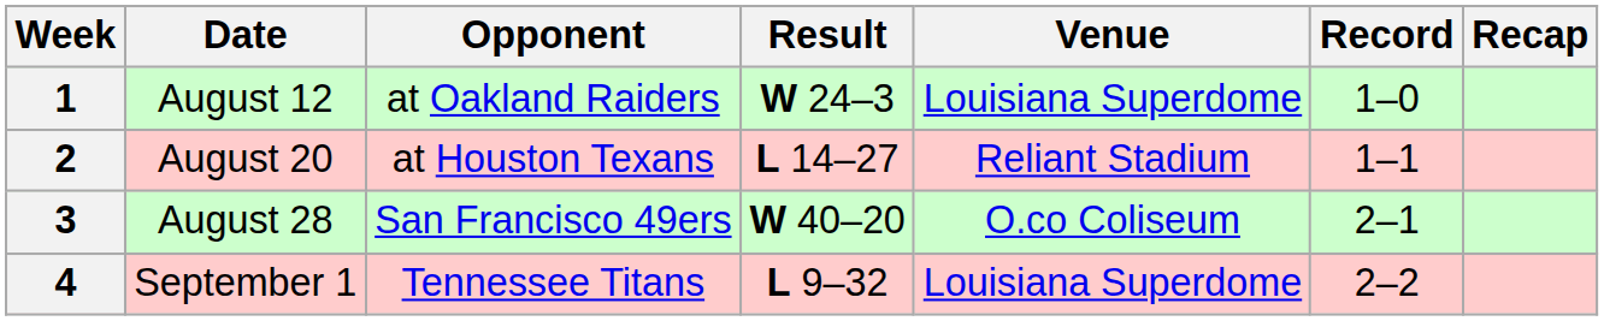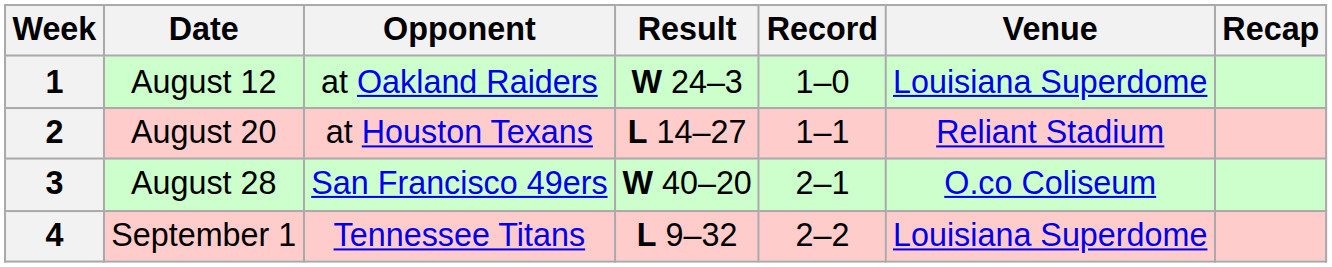columns swapped: Record <-> Venue
